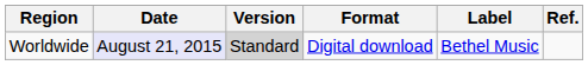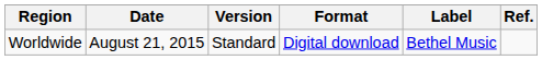Worldwide | Date: lavender background -> no background
Worldwide | Version: lightgrey background -> no background
